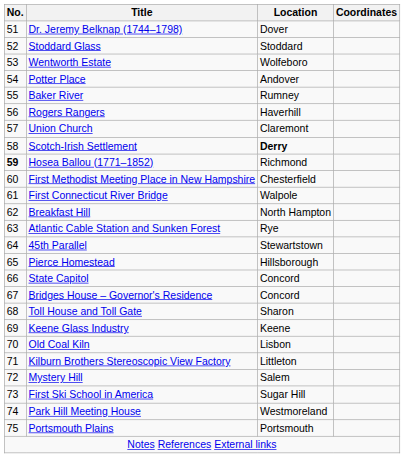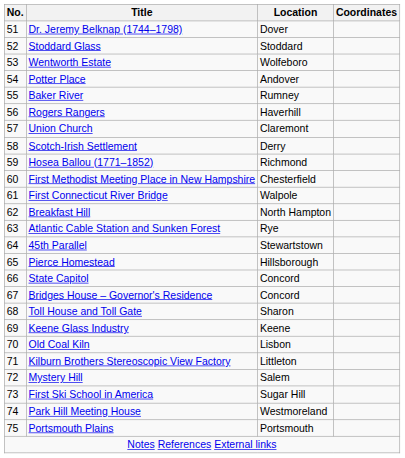Scotch-Irish Settlement | Location: bold -> normal
Hosea Ballou (1771–1852) | No.: bold -> normal
